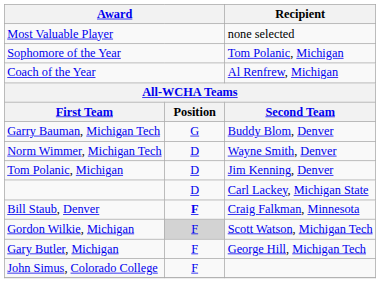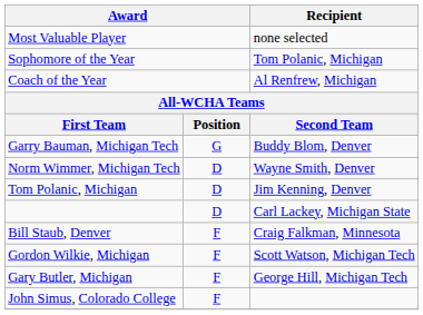Bill Staub, Denver | column 2: bold -> normal
Gordon Wilkie, Michigan | column 2: lightgrey background -> no background
